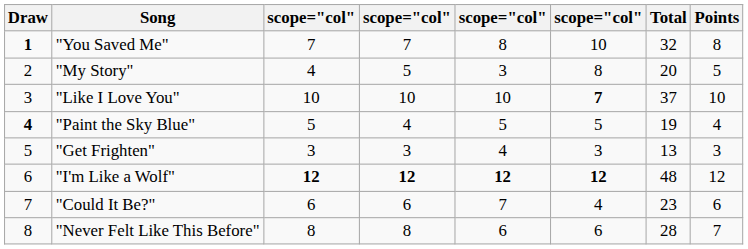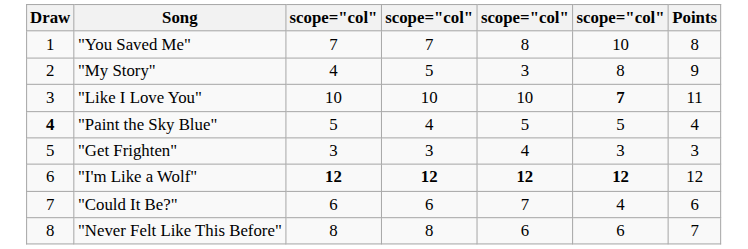- column: Total | 32 | 20 | 37 | 19 | 13 | 48 | 23 | 28
"You Saved Me" | Draw: bold -> normal
"My Story" | Points: 5 -> 9
"Like I Love You" | Points: 10 -> 11
